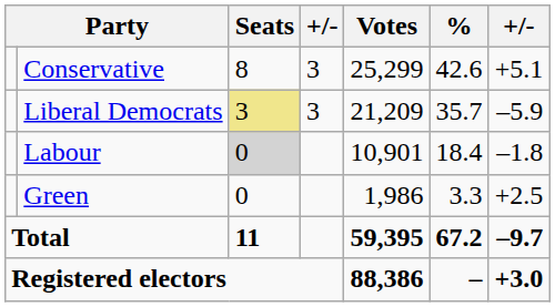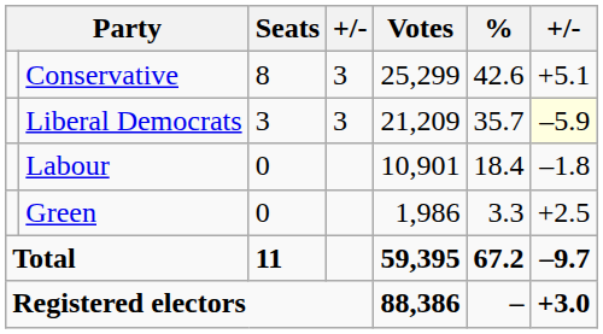Liberal Democrats | Seats: khaki background -> no background
Liberal Democrats | column 7: no background -> lightyellow background
Labour | Seats: lightgrey background -> no background
